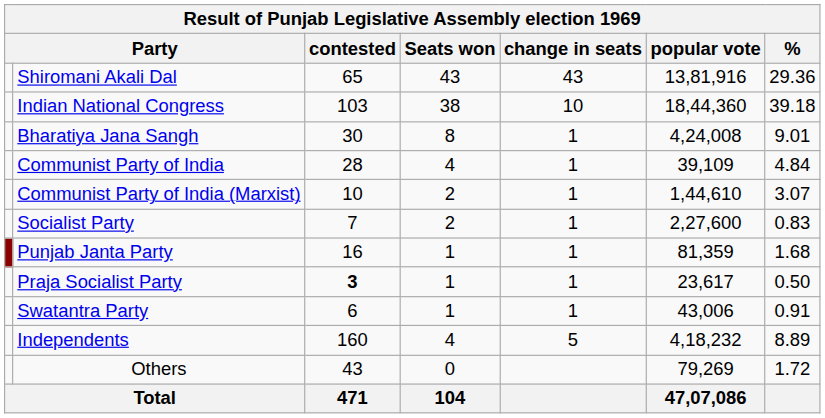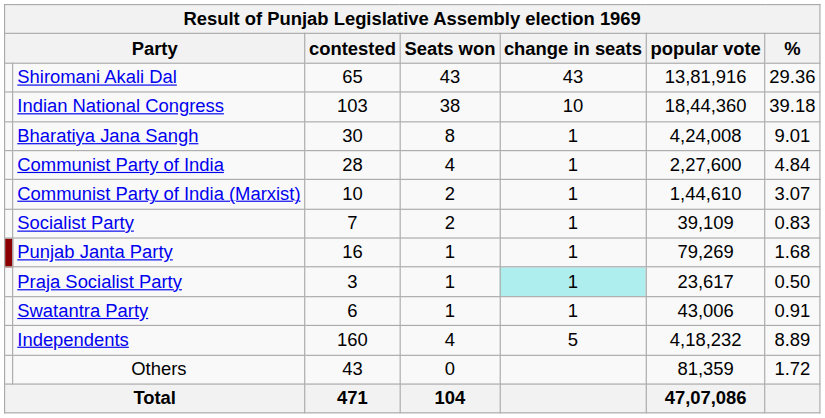Communist Party of India | popular vote: 39,109 -> 2,27,600
Socialist Party | popular vote: 2,27,600 -> 39,109
Punjab Janta Party | popular vote: 81,359 -> 79,269
Praja Socialist Party | contested: bold -> normal
Praja Socialist Party | change in seats: no background -> paleturquoise background
Others | popular vote: 79,269 -> 81,359
